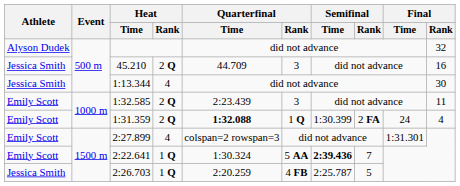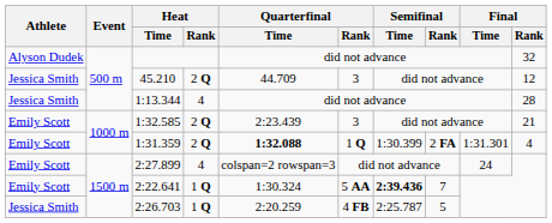45.210 | Final / Rank: 16 -> 12
1:13.344 | Final / Rank: 30 -> 28
1:32.585 | Final / Rank: 11 -> 21
1:31.359 | Final / Time: 24 -> 1:31.301
2:27.899 | Final / Time: 1:31.301 -> 24
